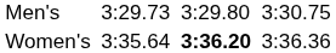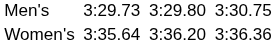Women's | column 3: bold -> normal
